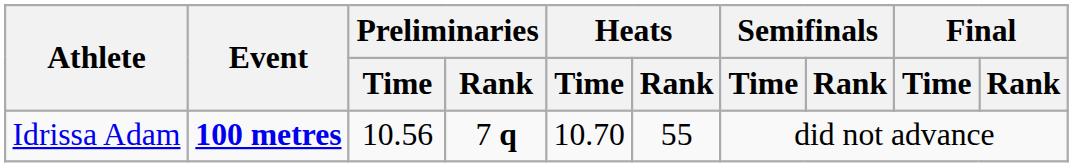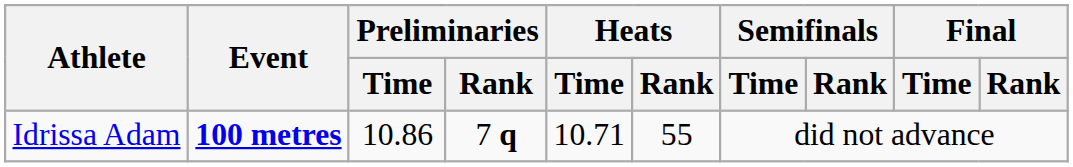Idrissa Adam | Preliminaries / Time: 10.56 -> 10.86
Idrissa Adam | Heats / Time: 10.70 -> 10.71
